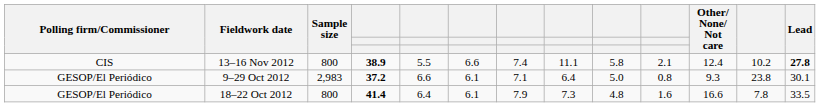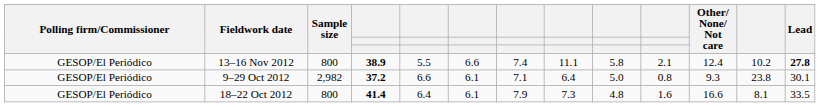13–16 Nov 2012 | Polling firm/Commissioner: CIS -> GESOP/El Periódico
9–29 Oct 2012 | Sample size: 2,983 -> 2,982
18–22 Oct 2012 | column 12: 7.8 -> 8.1
